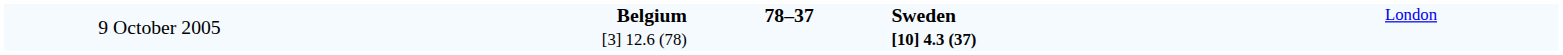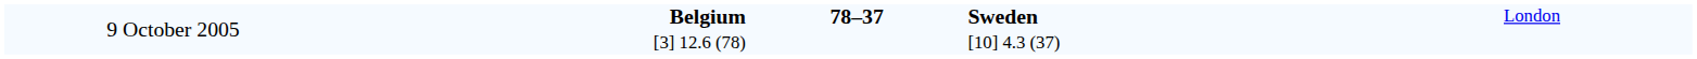[3] 12.6 (78) | column 4: bold -> normal
